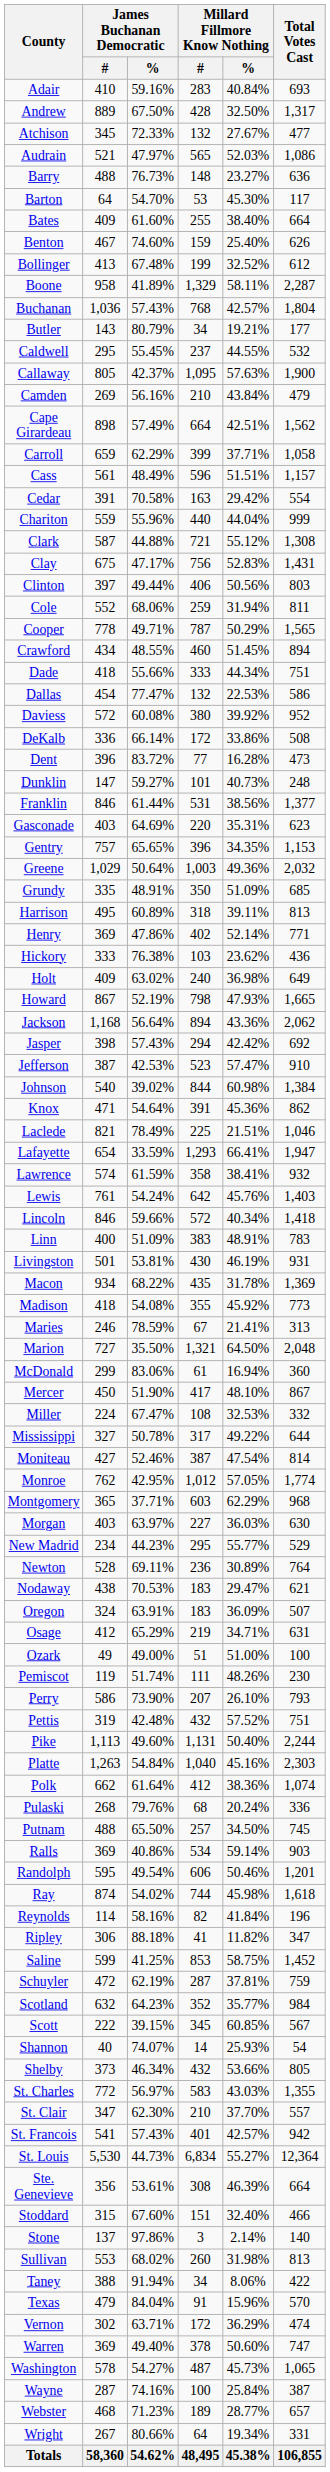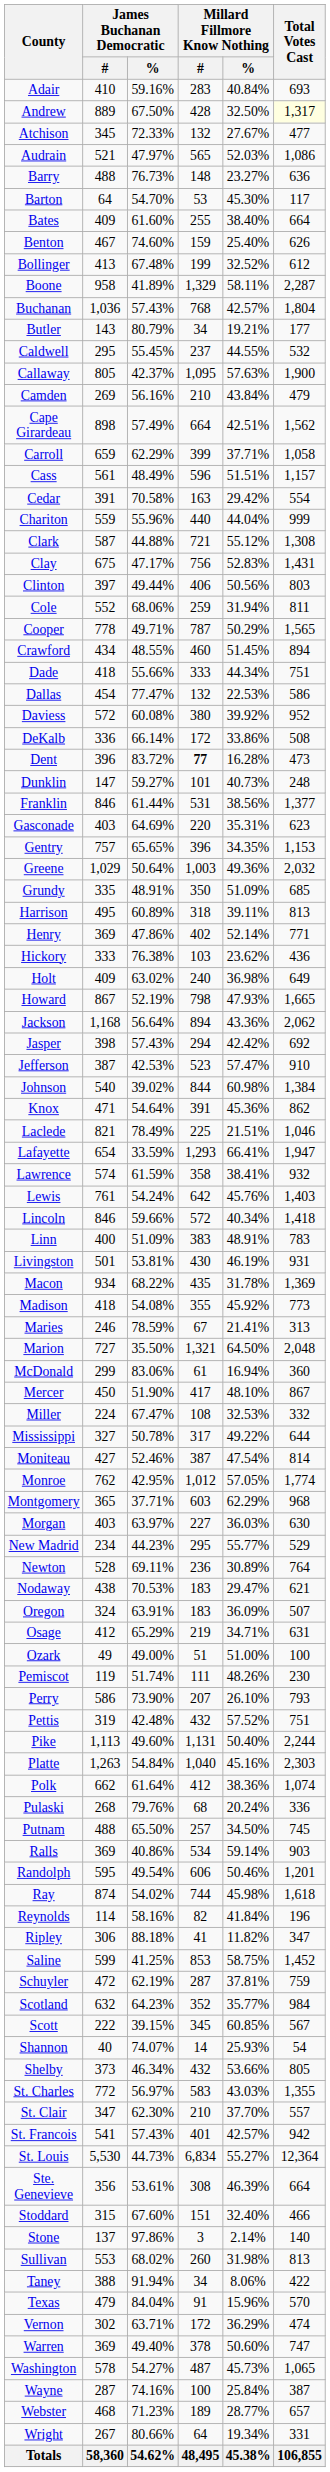Andrew | Total Votes Cast: no background -> lightyellow background
Dent | Millard Fillmore Know Nothing / #: normal -> bold
